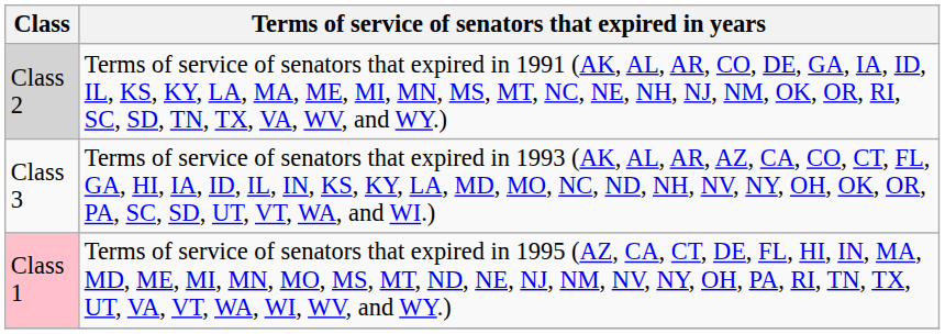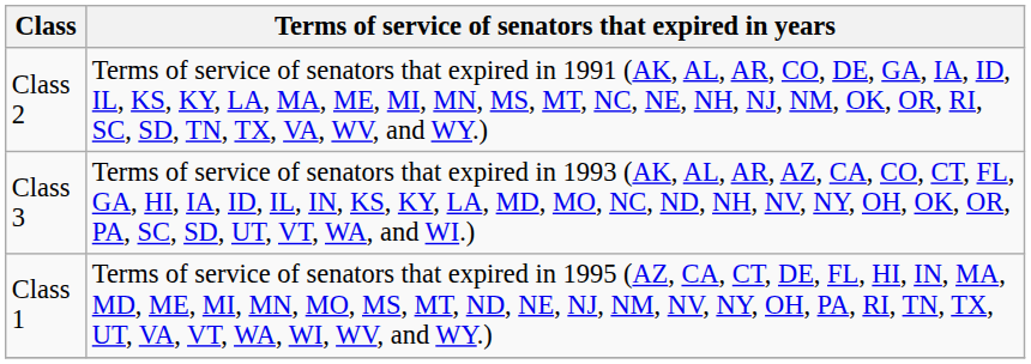Class 2 | Class: lightgrey background -> no background
Class 1 | Class: pink background -> no background
